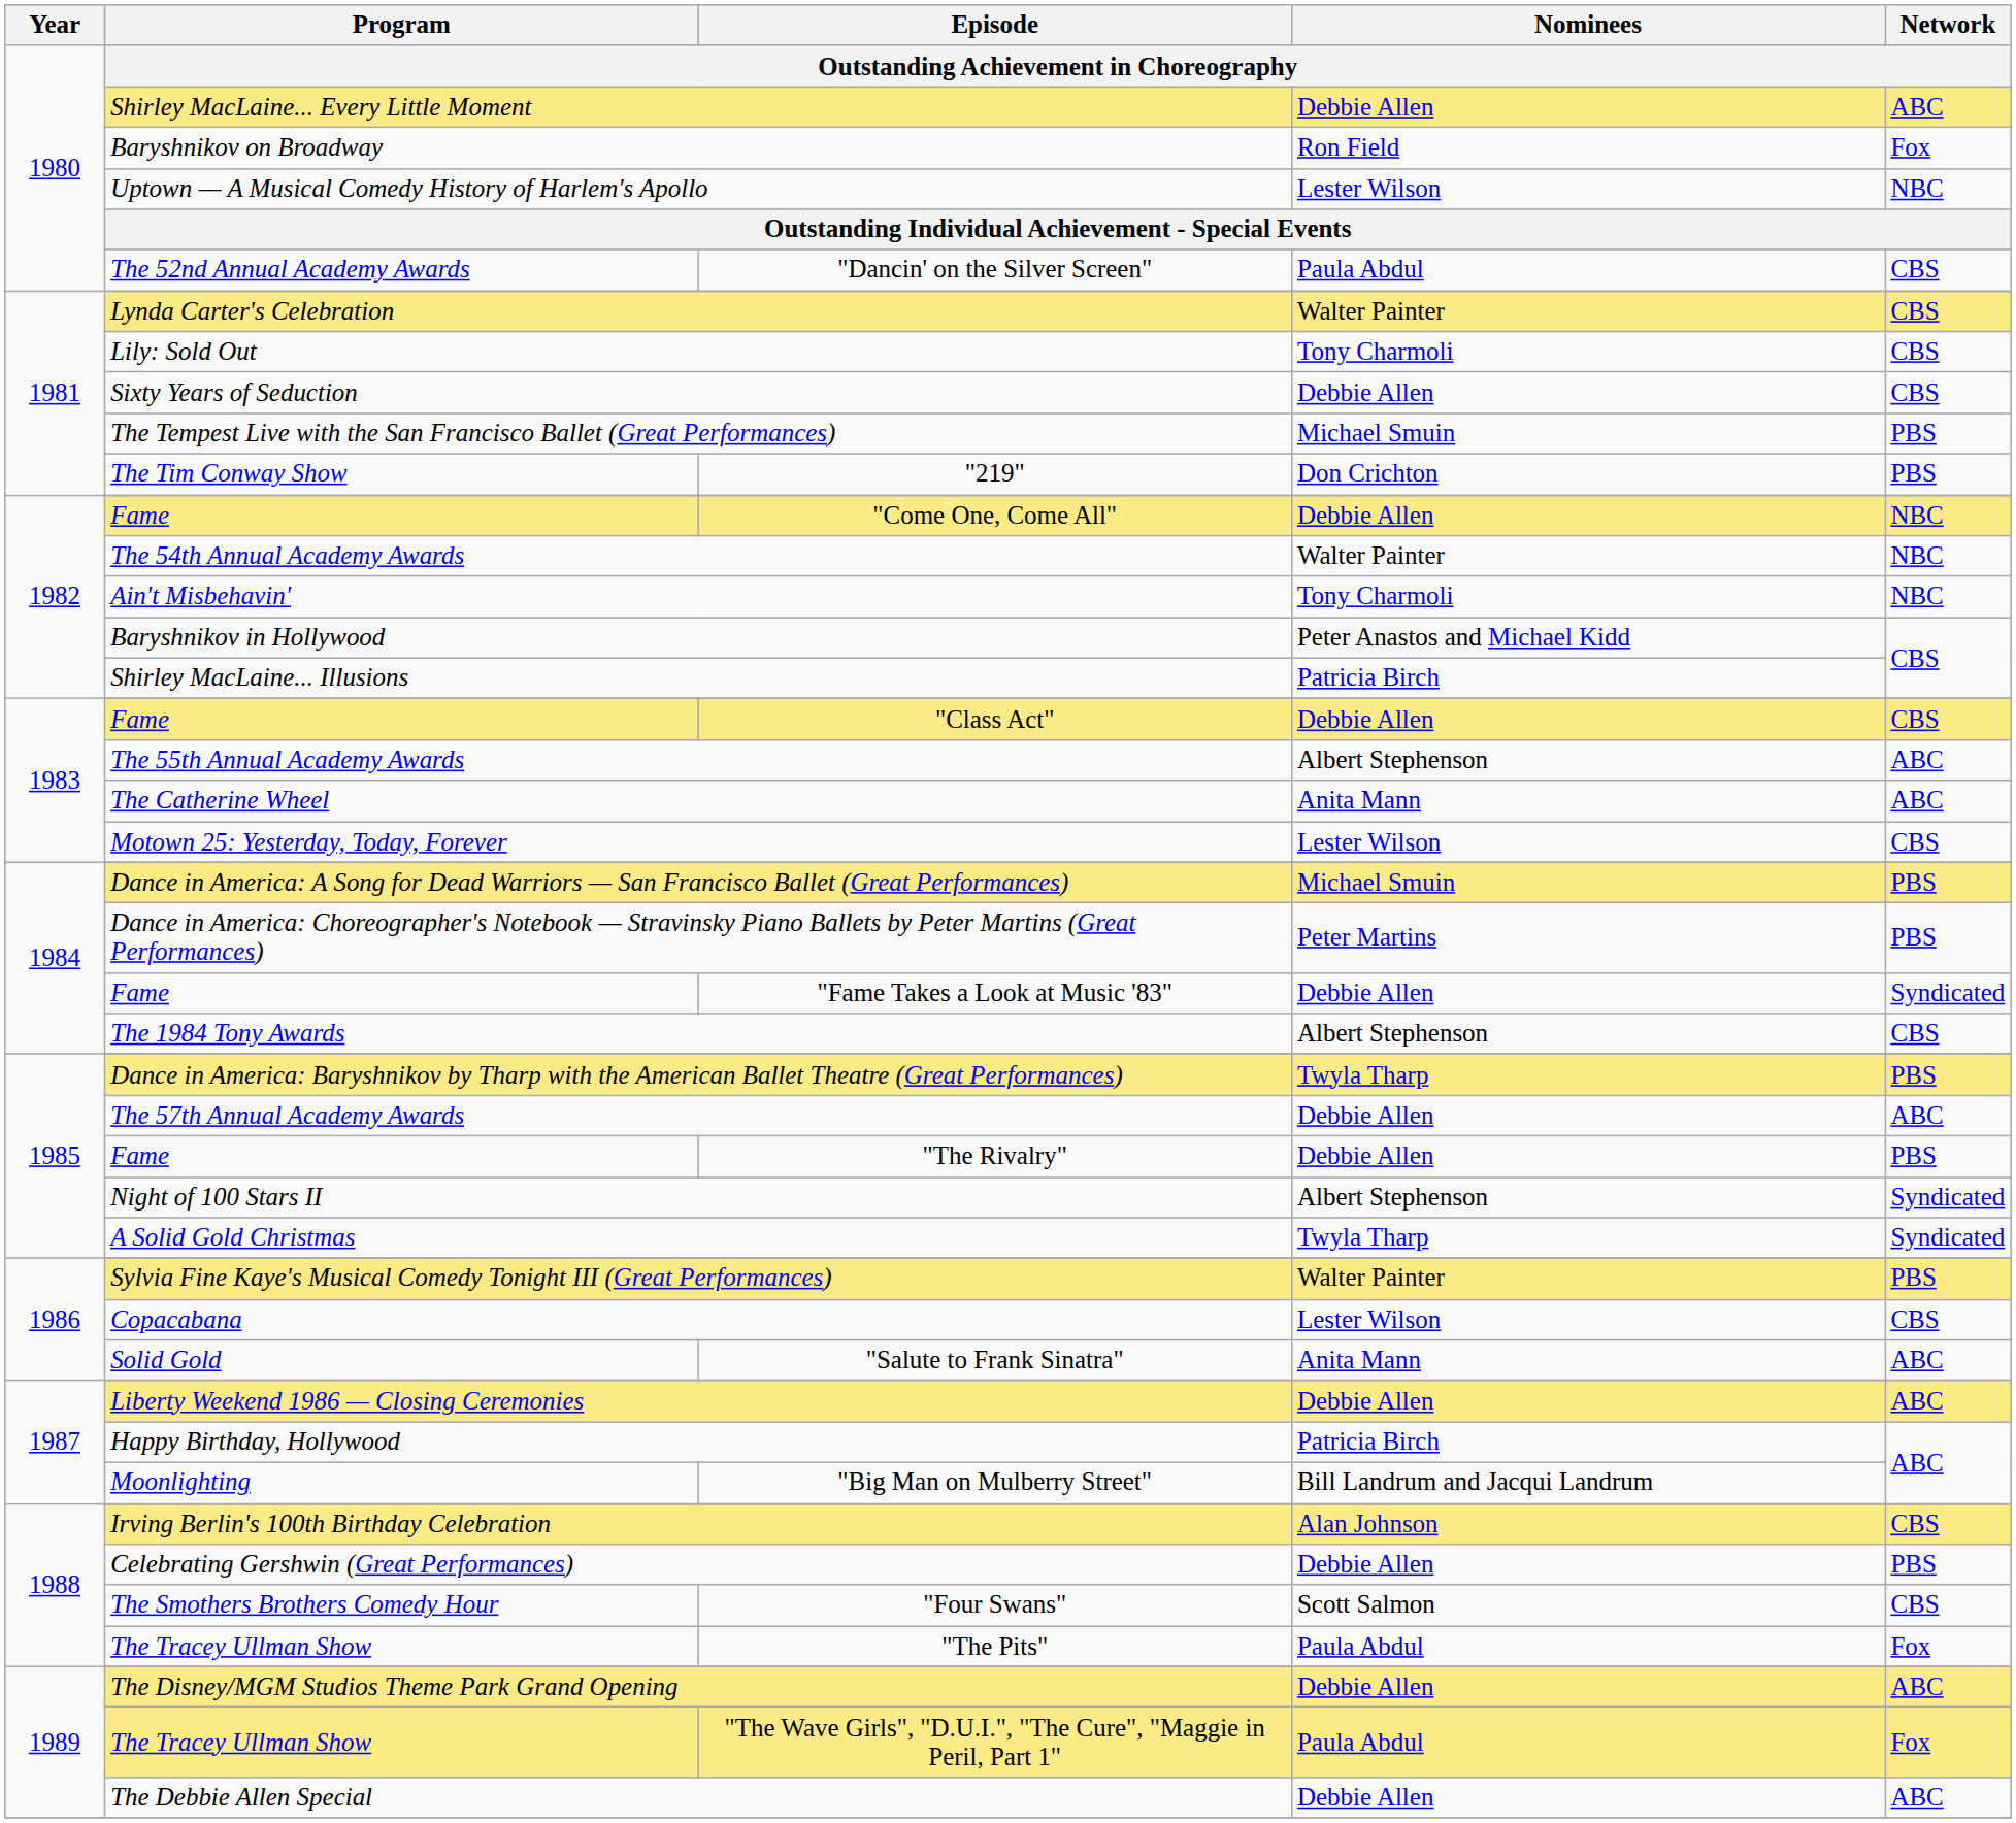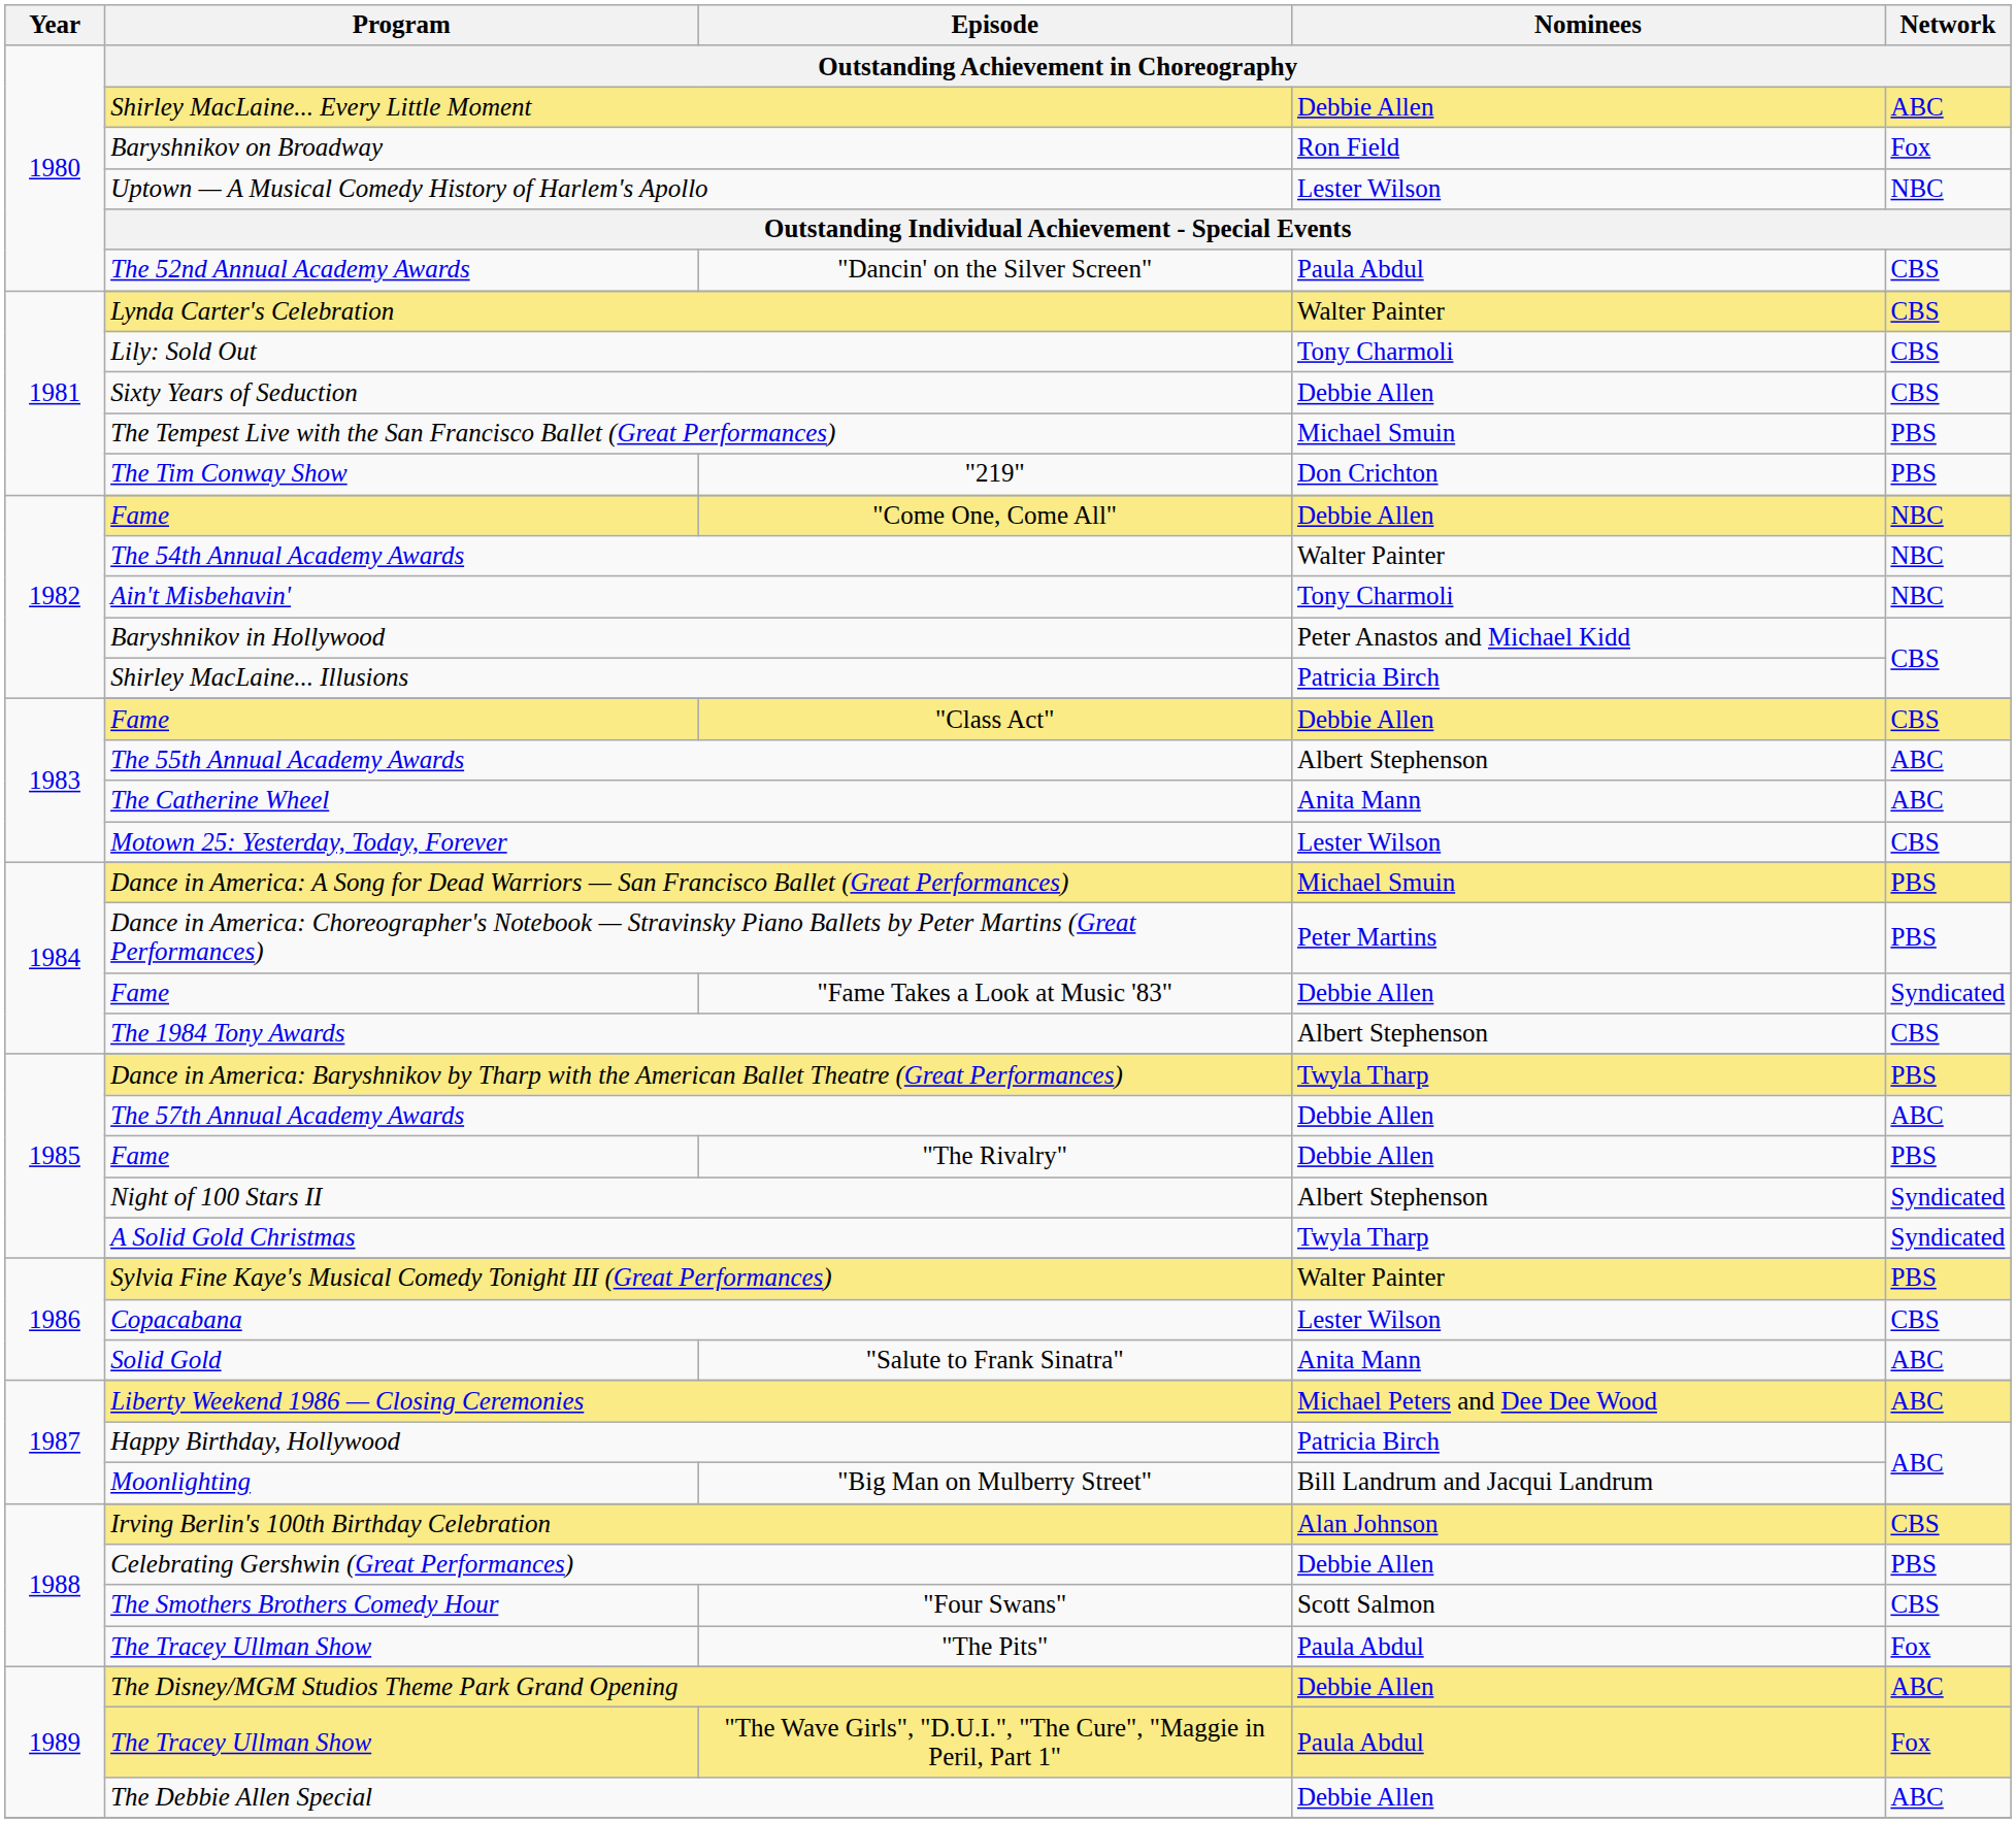Liberty Weekend 1986 — Closing Ceremonies | Nominees: Debbie Allen -> Michael Peters and Dee Dee Wood
